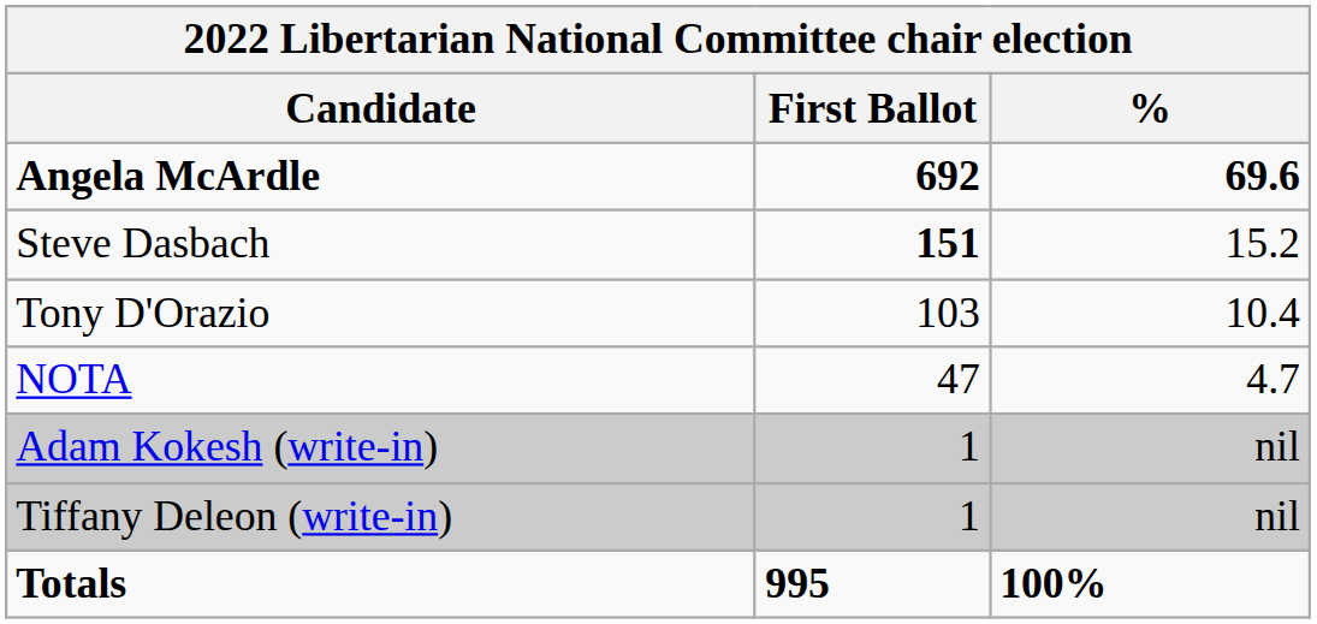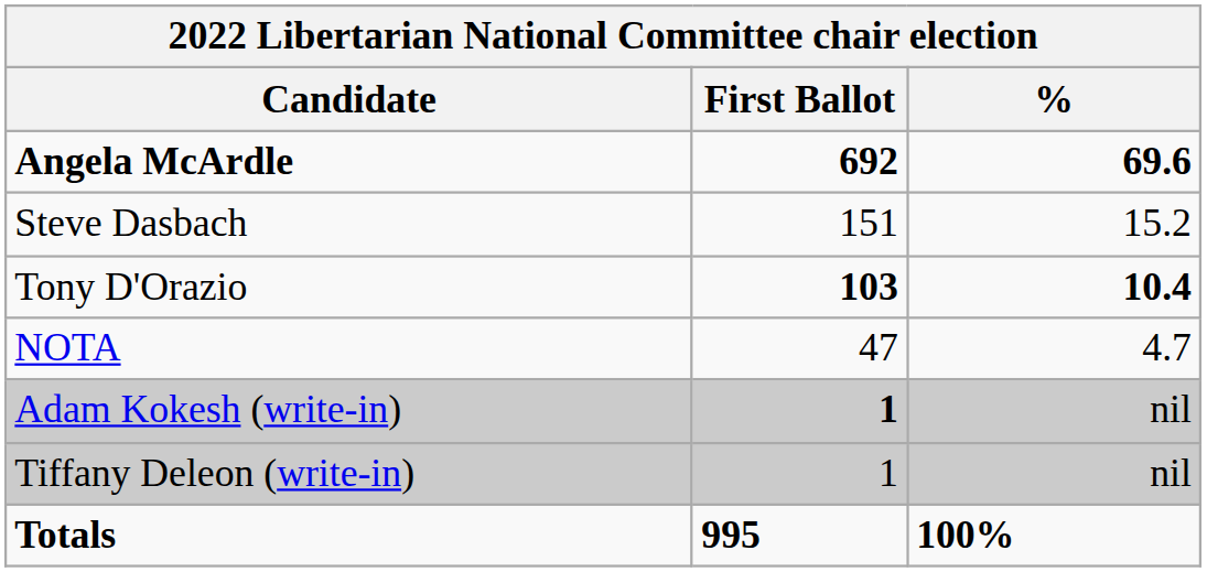Steve Dasbach | First Ballot: bold -> normal
Tony D'Orazio | First Ballot: normal -> bold
Tony D'Orazio | %: normal -> bold
Adam Kokesh (write-in) | First Ballot: normal -> bold
